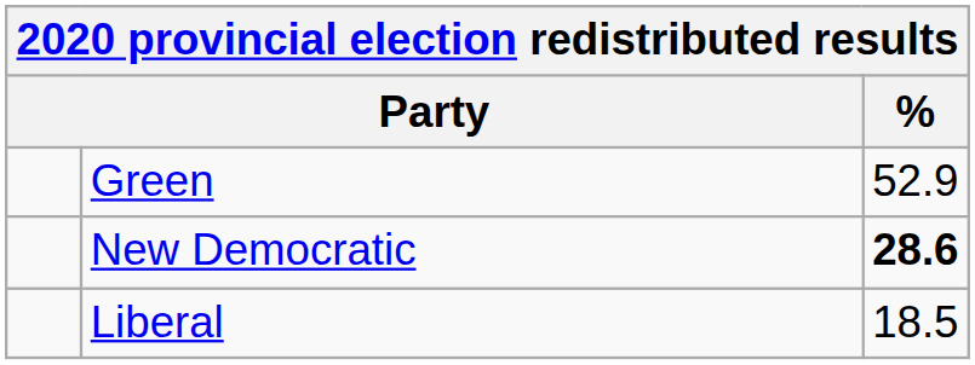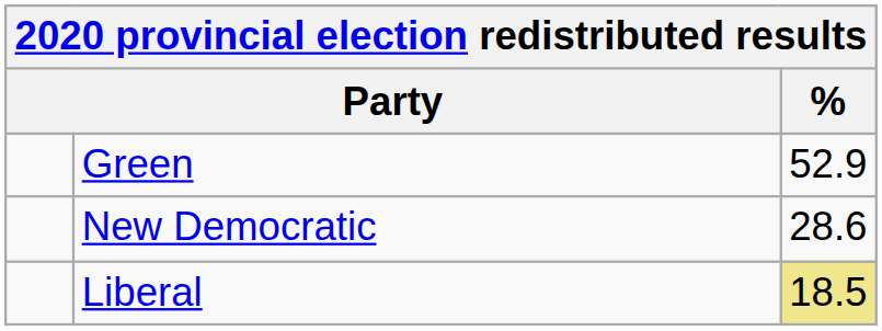New Democratic | %: bold -> normal
Liberal | %: no background -> khaki background
